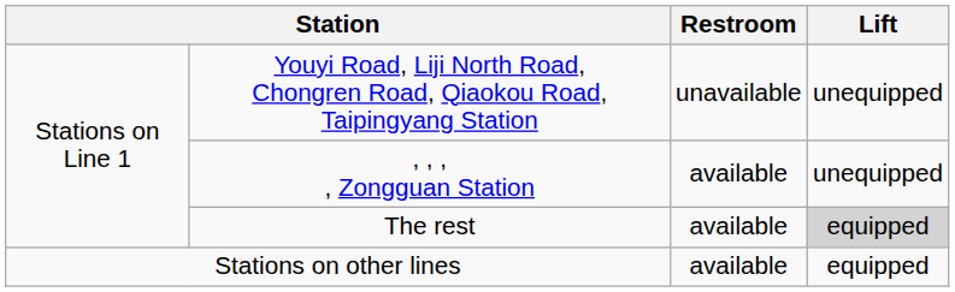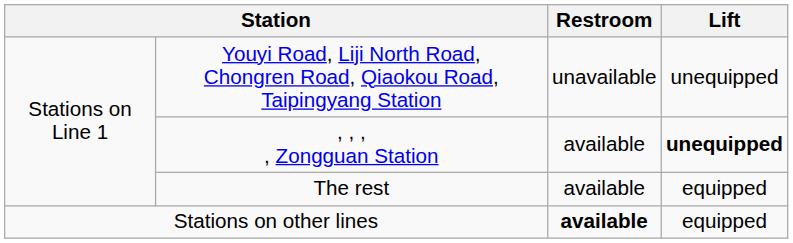, , , , Zongguan Station | Lift: normal -> bold
The rest | Lift: lightgrey background -> no background
Stations on other lines | Restroom: normal -> bold
